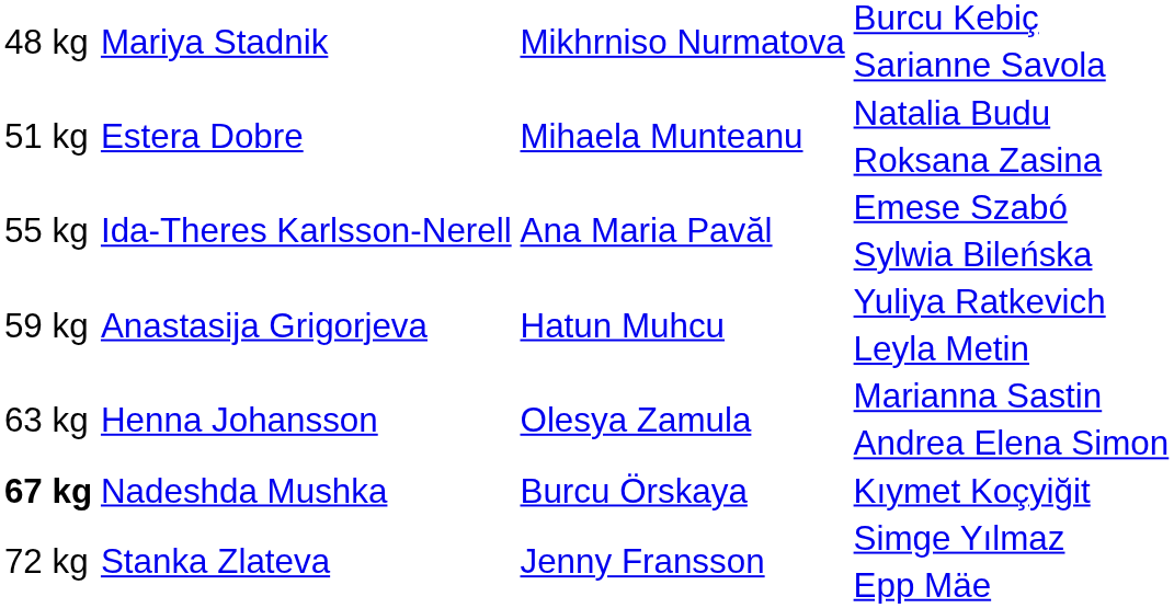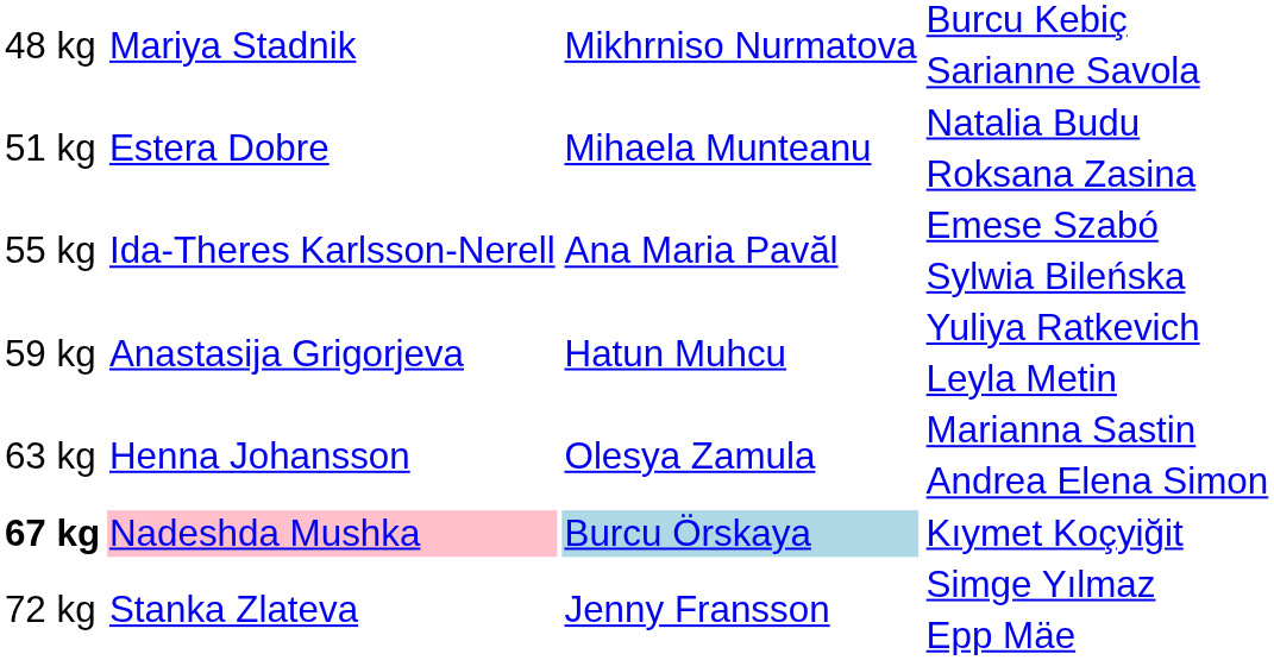Kıymet Koçyiğit | column 2: no background -> pink background
Kıymet Koçyiğit | column 3: no background -> lightblue background
